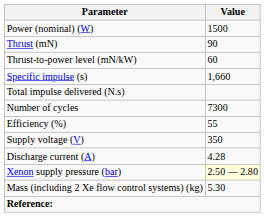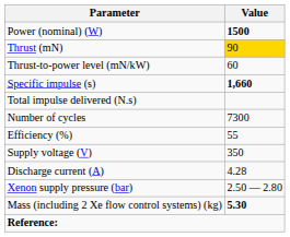Power (nominal) (W) | Value: normal -> bold
Thrust (mN) | Value: no background -> gold background
Specific impulse (s) | Value: normal -> bold
Xenon supply pressure (bar) | Value: lightyellow background -> no background
Mass (including 2 Xe flow control systems) (kg) | Value: normal -> bold
